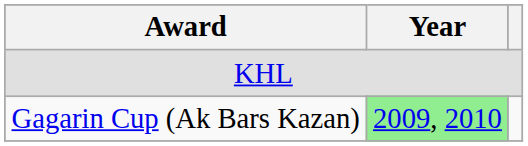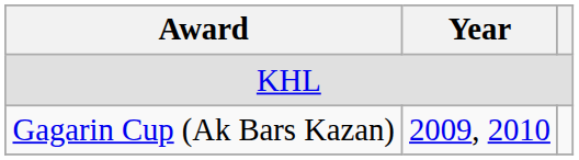Gagarin Cup (Ak Bars Kazan) | Year: lightgreen background -> no background
